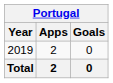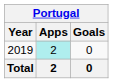2019 | Apps: no background -> paleturquoise background
